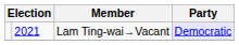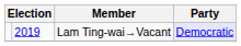Lam Ting-wai→Vacant | column 2: 2021 -> 2019
